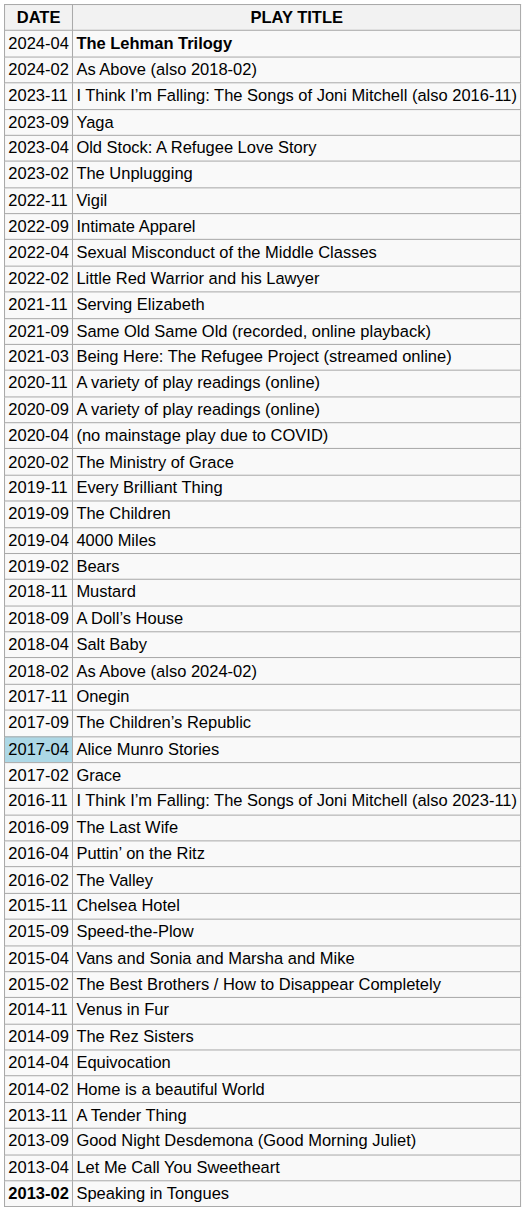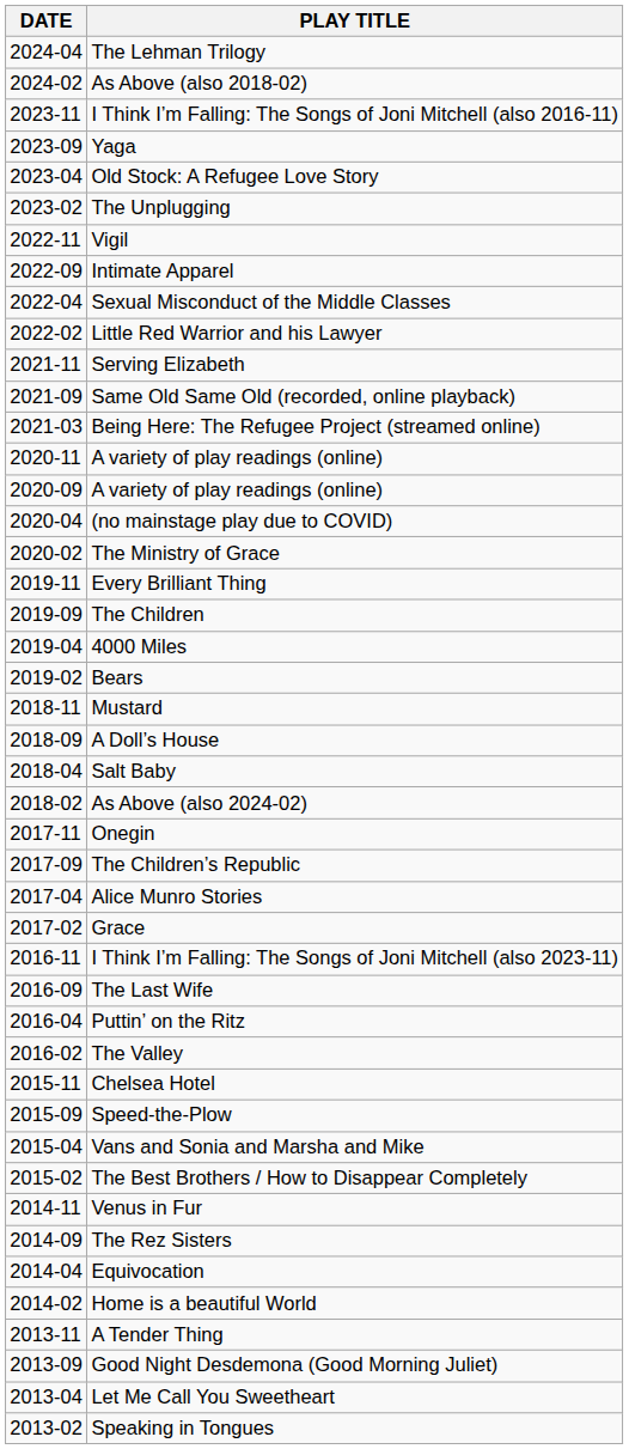row 2 | PLAY TITLE: bold -> normal
row 29 | DATE: lightblue background -> no background
row 46 | DATE: bold -> normal
